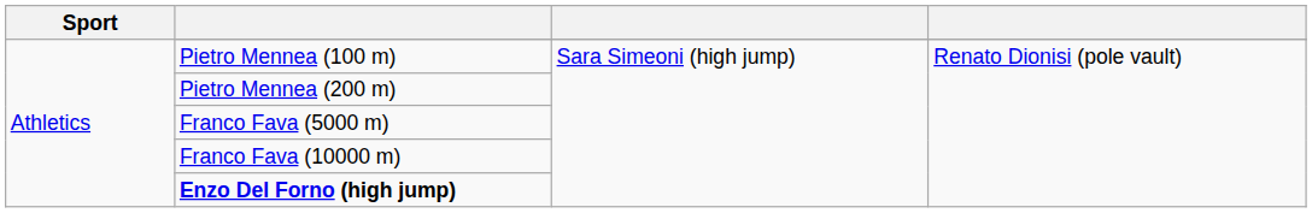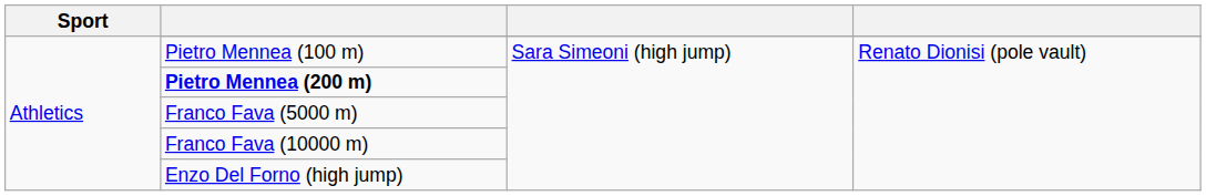Pietro Mennea (200 m) | column 2: normal -> bold
Enzo Del Forno (high jump) | column 2: bold -> normal
